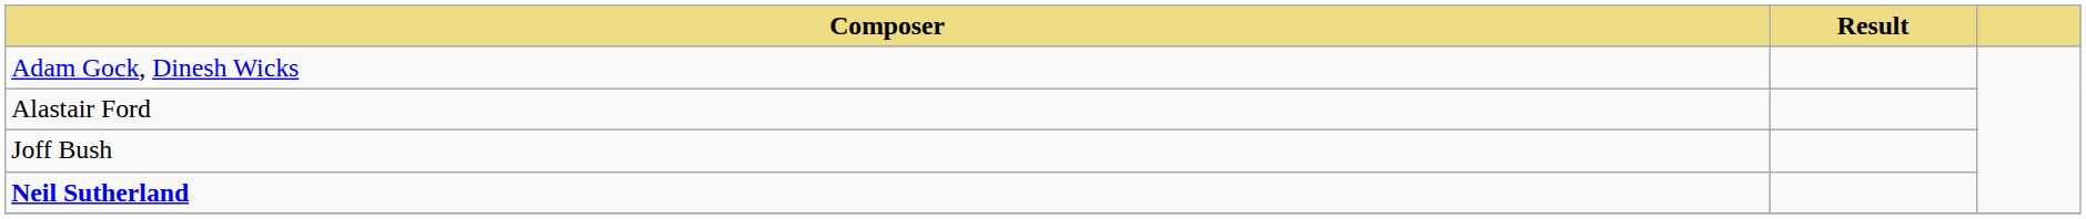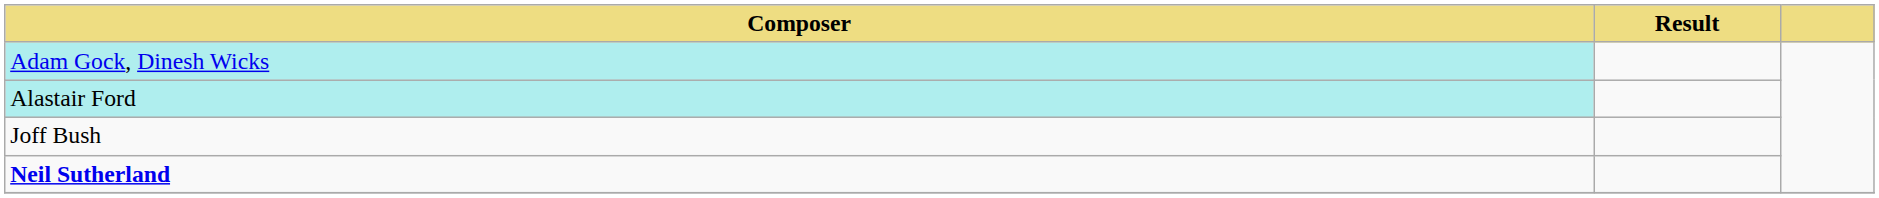Adam Gock, Dinesh Wicks | Composer: no background -> paleturquoise background
Alastair Ford | Composer: no background -> paleturquoise background
